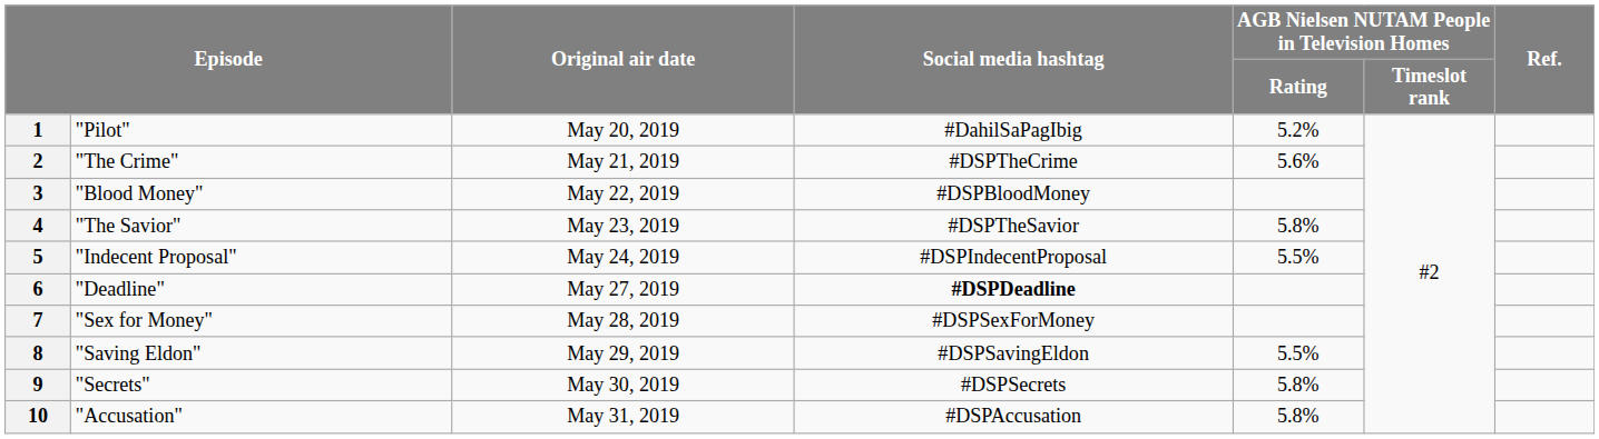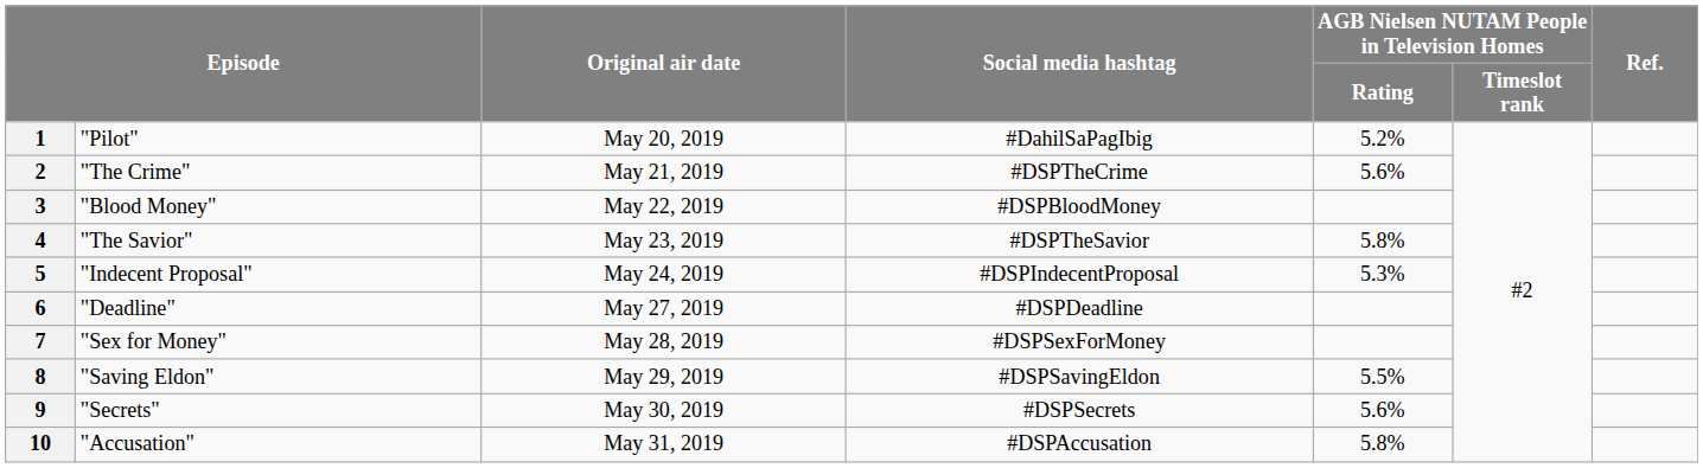5 | AGB Nielsen NUTAM People in Television Homes / Rating: 5.5% -> 5.3%
6 | Social media hashtag: bold -> normal
9 | AGB Nielsen NUTAM People in Television Homes / Rating: 5.8% -> 5.6%
